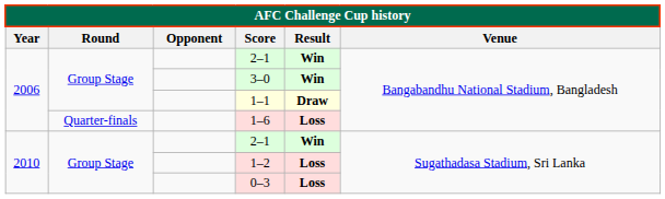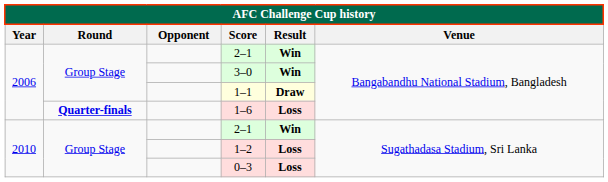1–6 | Round: normal -> bold
